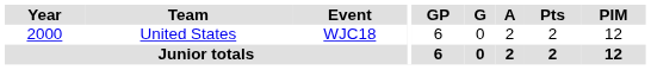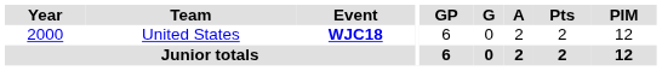United States | Event: normal -> bold
